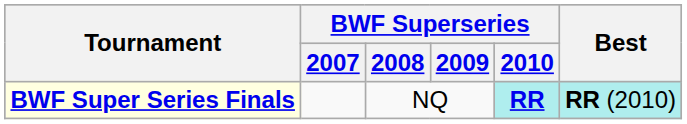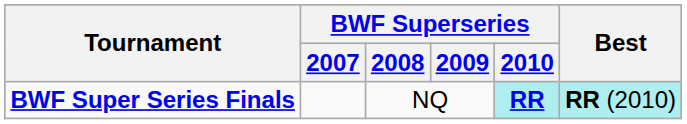BWF Super Series Finals | Tournament: lightyellow background -> no background
